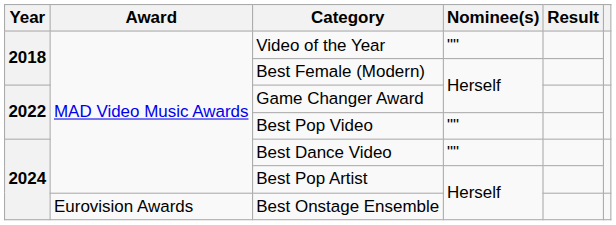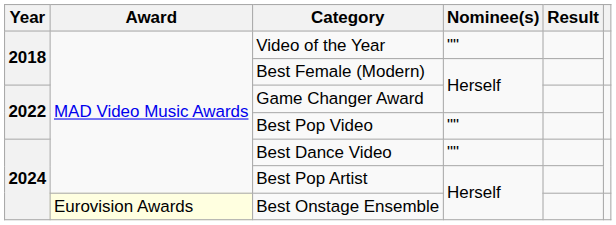Best Onstage Ensemble | Award: no background -> lightyellow background
